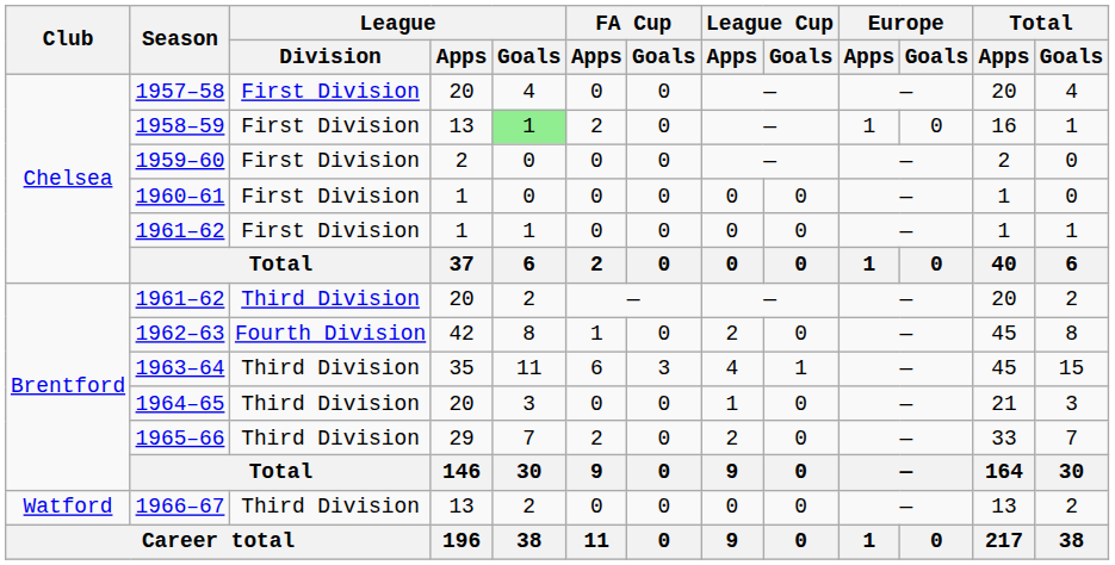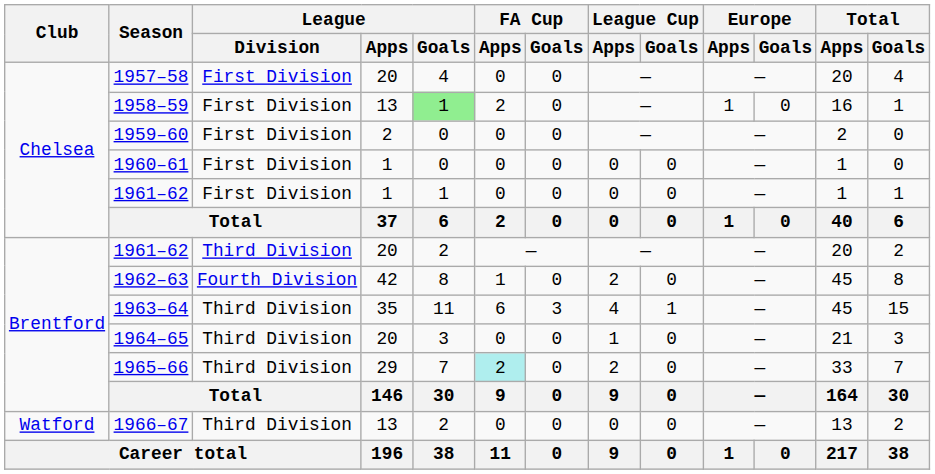1965–66 | FA Cup / Apps: no background -> paleturquoise background
